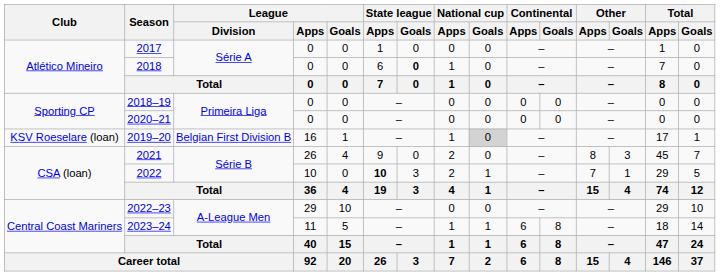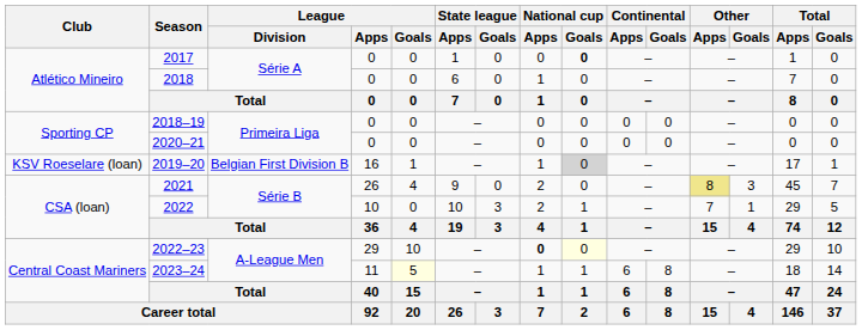2017 | National cup / Goals: normal -> bold
2018 | State league / Goals: bold -> normal
2021 | Other / Apps: no background -> khaki background
2022 | State league / Apps: bold -> normal
2022–23 | National cup / Apps: normal -> bold
2022–23 | National cup / Goals: no background -> lightyellow background
2023–24 | League / Goals: no background -> lightyellow background
